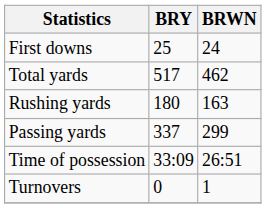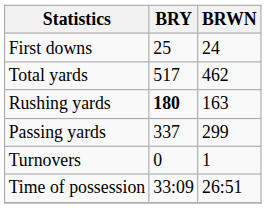Rushing yards | BRY: normal -> bold
rows swapped: Turnovers <-> Time of possession
